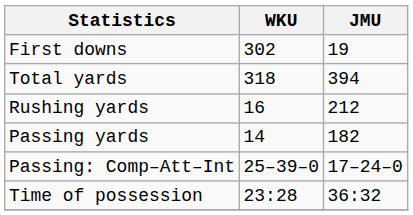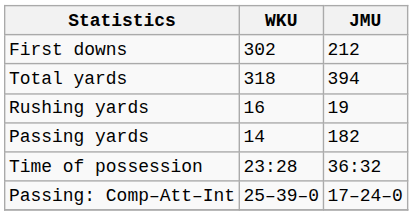First downs | JMU: 19 -> 212
Rushing yards | JMU: 212 -> 19
rows swapped: Passing: Comp–Att–Int <-> Time of possession
